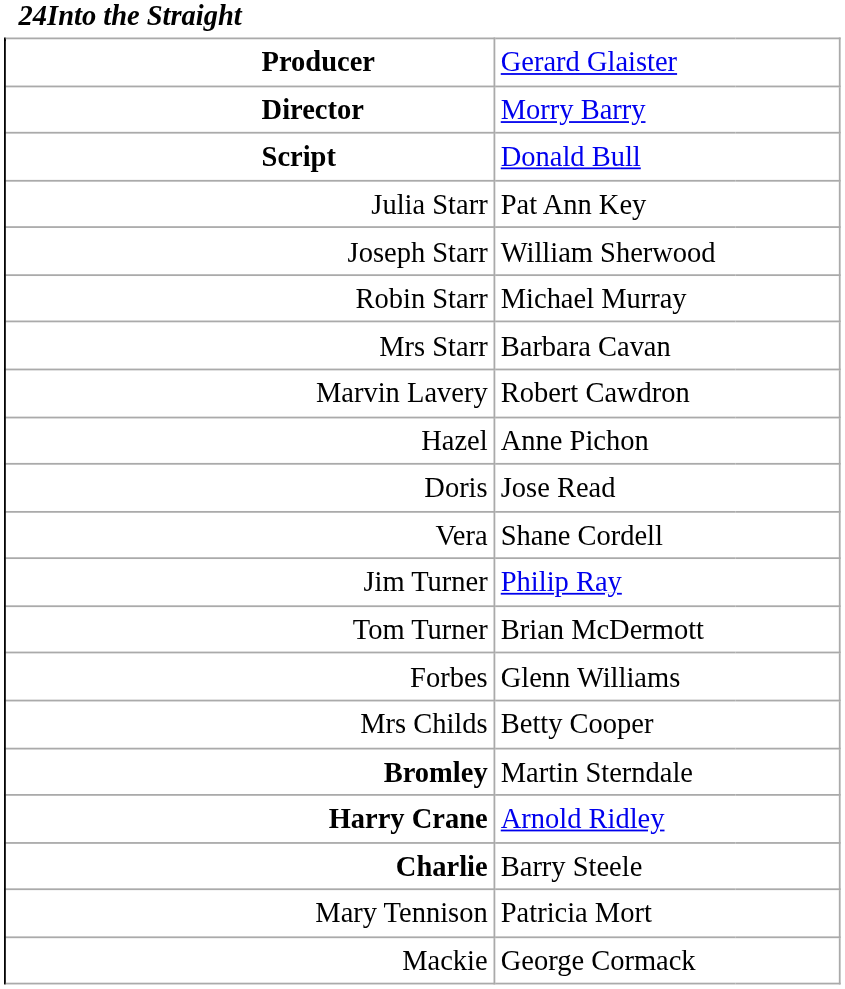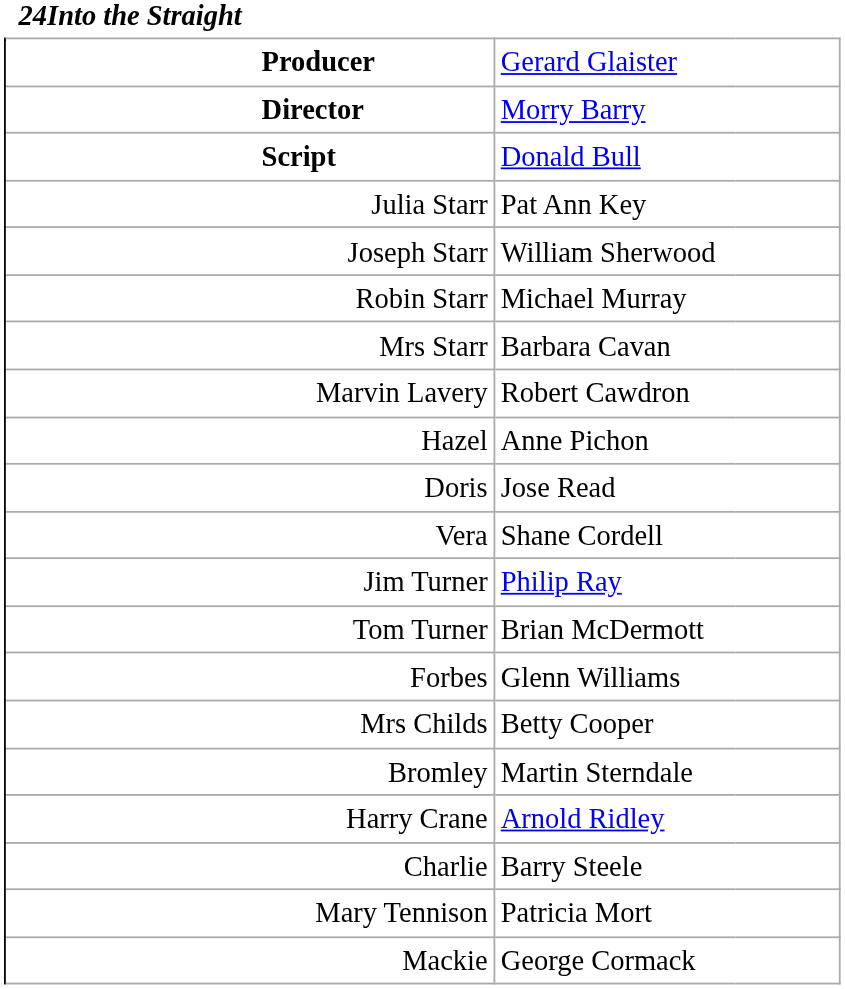Bromley | column 2: bold -> normal
Harry Crane | column 2: bold -> normal
Charlie | column 2: bold -> normal
